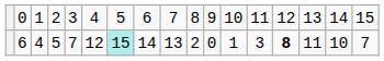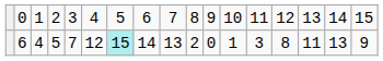row 2 | column 14: bold -> normal
row 2 | column 16: 10 -> 13
row 2 | column 17: 7 -> 9
